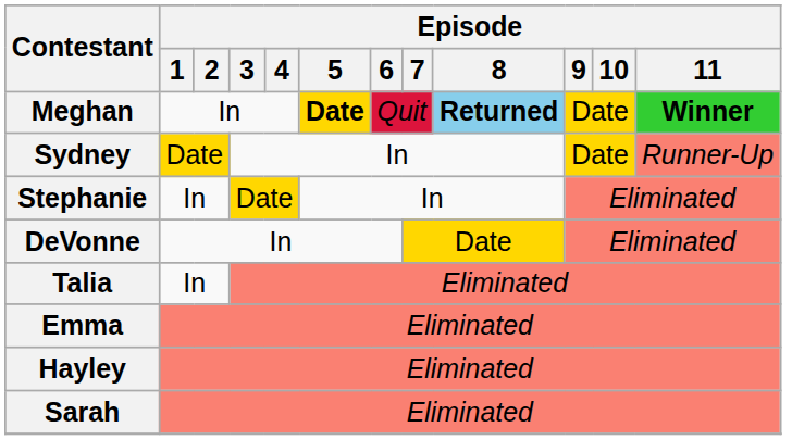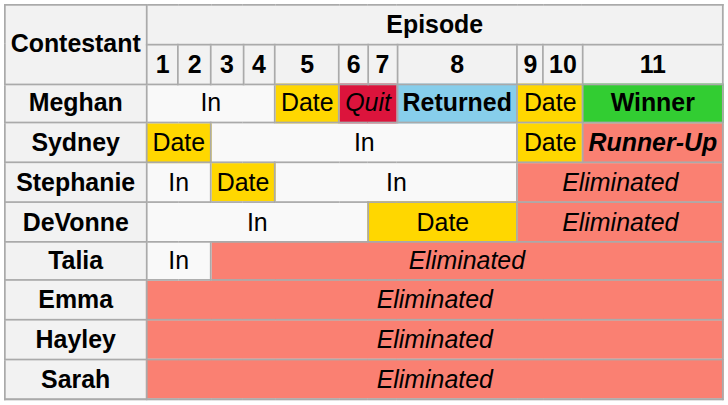Meghan | Episode / 5: bold -> normal
Sydney | Episode / 11: normal -> bold
